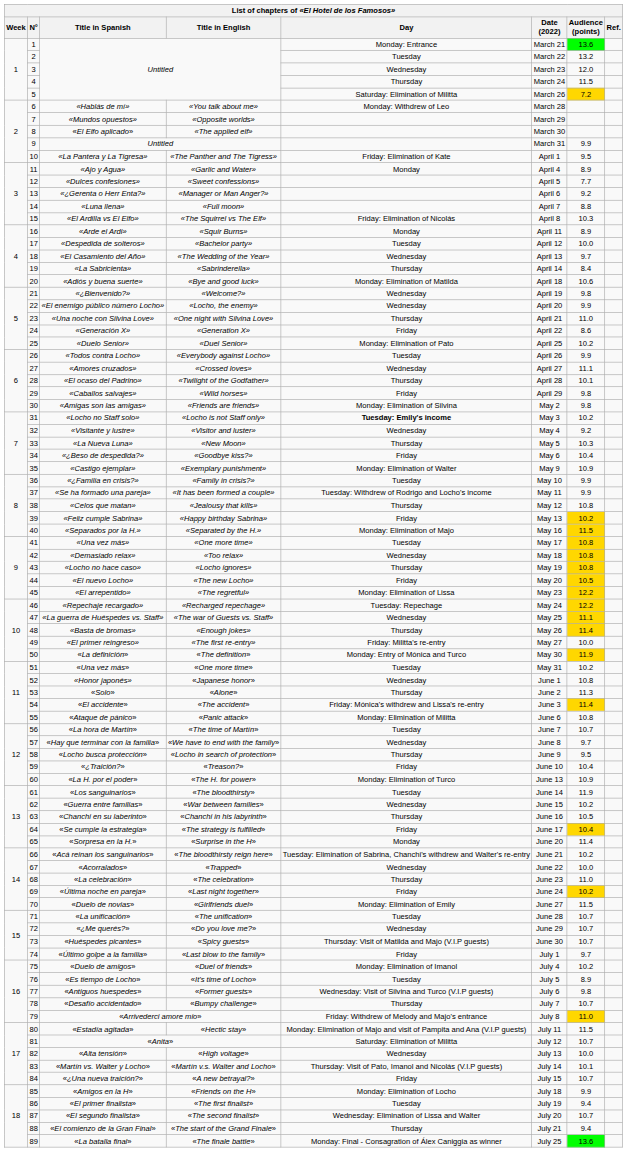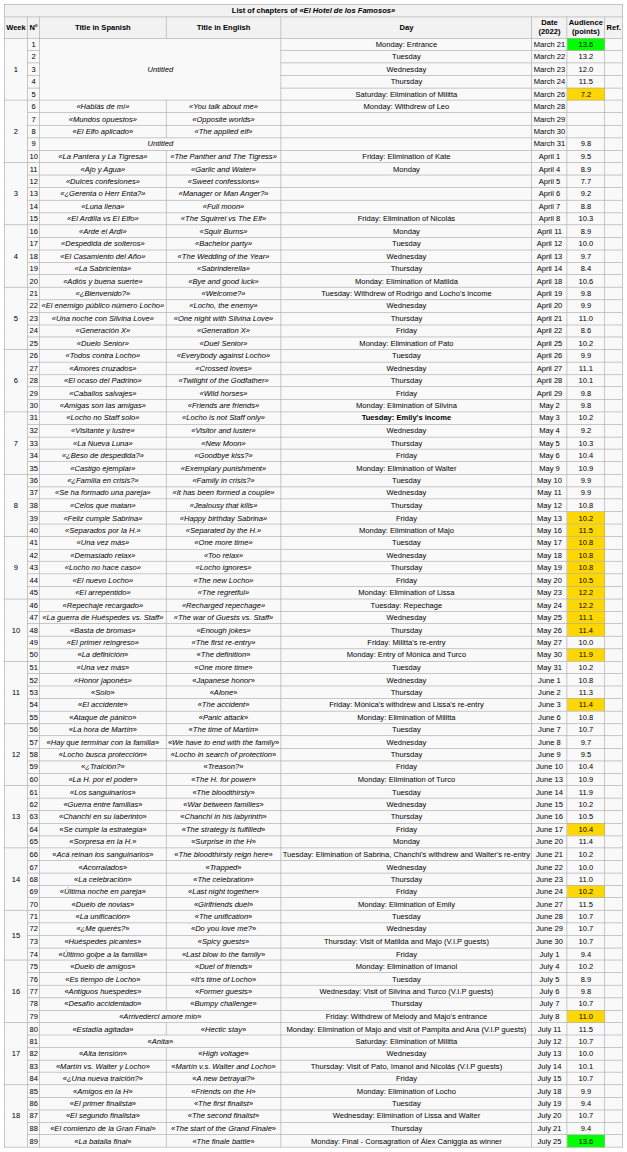9 / Untitled | Audience (points): 9.9 -> 9.8
«¿Bienvenido?» | Day: Wednesday -> Tuesday: Withdrew of Rodrigo and Locho's income
«Se ha formado una pareja» | Day: Tuesday: Withdrew of Rodrigo and Locho's income -> Wednesday
«Último golpe a la familia» | Audience (points): 9.7 -> 9.4
